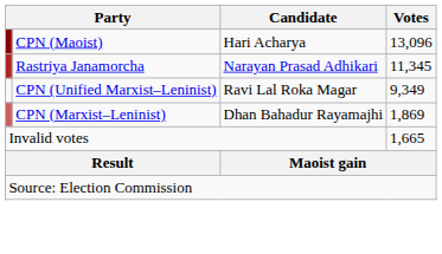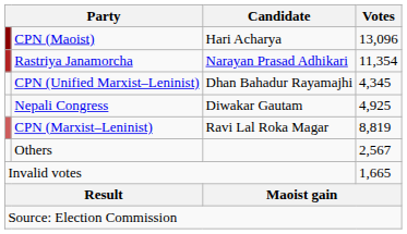Rastriya Janamorcha | Votes: 11,345 -> 11,354
CPN (Unified Marxist–Leninist) | Candidate: Ravi Lal Roka Magar -> Dhan Bahadur Rayamajhi
CPN (Unified Marxist–Leninist) | Votes: 9,349 -> 4,345
+ row: Nepali Congress | Diwakar Gautam | 4,925
CPN (Marxist–Leninist) | Candidate: Dhan Bahadur Rayamajhi -> Ravi Lal Roka Magar
CPN (Marxist–Leninist) | Votes: 1,869 -> 8,819
+ row: Others | 2,567
